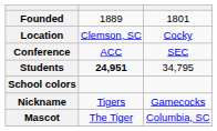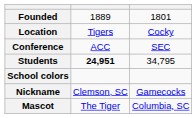Location | column 2: Clemson, SC -> Tigers
Nickname | column 2: Tigers -> Clemson, SC
